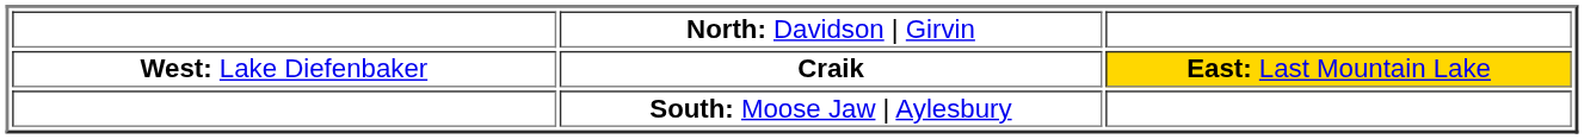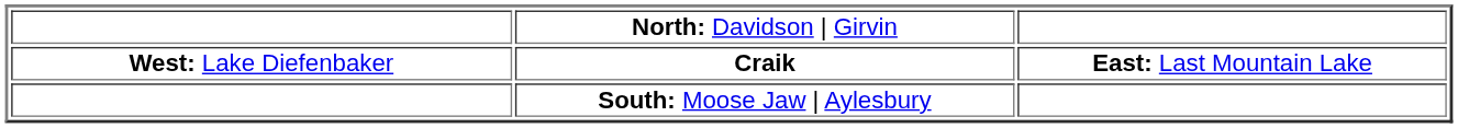West: Lake Diefenbaker | column 3: gold background -> no background
